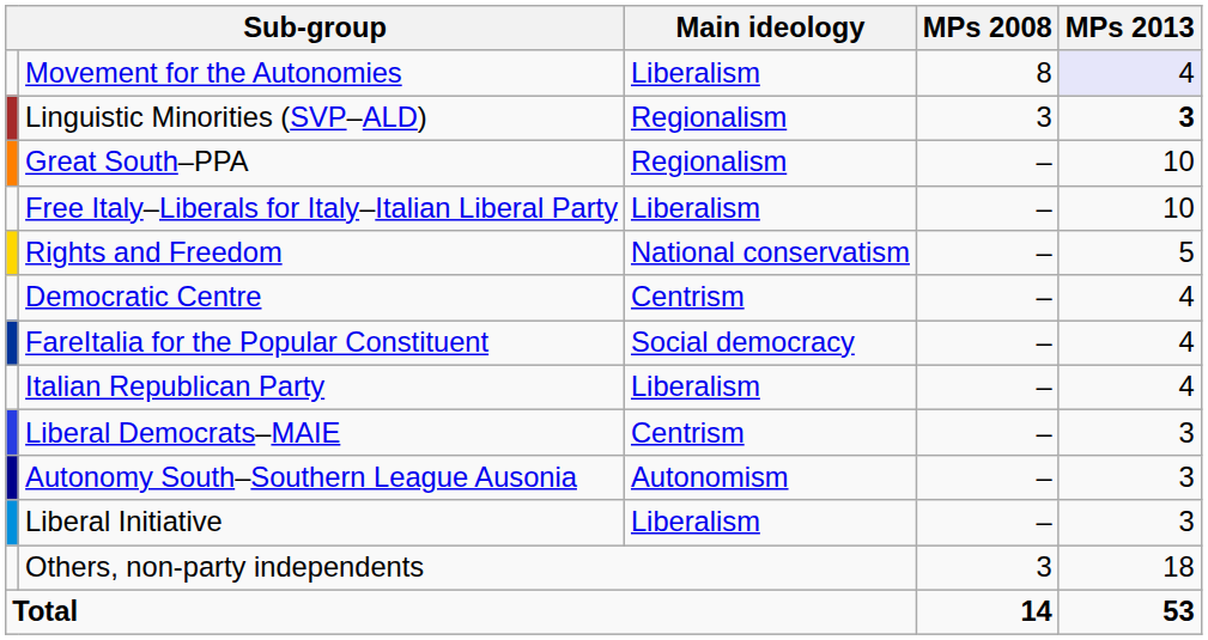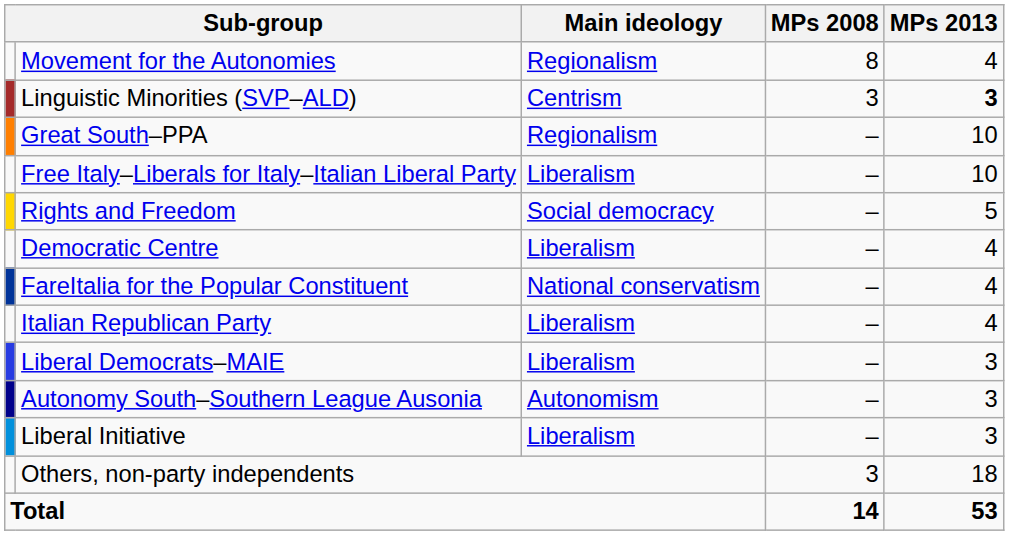Movement for the Autonomies | Main ideology: Liberalism -> Regionalism
Movement for the Autonomies | MPs 2013: lavender background -> no background
Linguistic Minorities (SVP–ALD) | Main ideology: Regionalism -> Centrism
Rights and Freedom | Main ideology: National conservatism -> Social democracy
Democratic Centre | Main ideology: Centrism -> Liberalism
FareItalia for the Popular Constituent | Main ideology: Social democracy -> National conservatism
Liberal Democrats–MAIE | Main ideology: Centrism -> Liberalism
